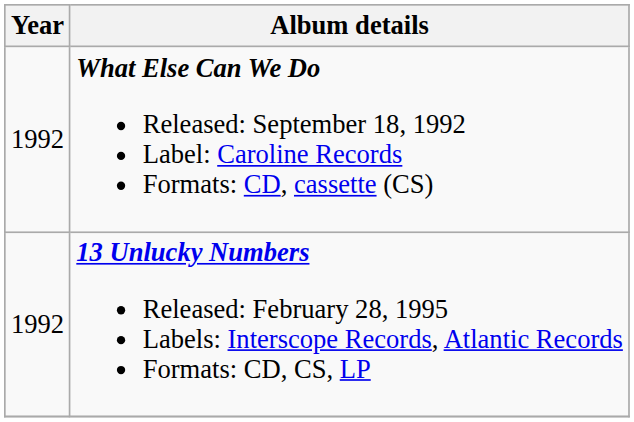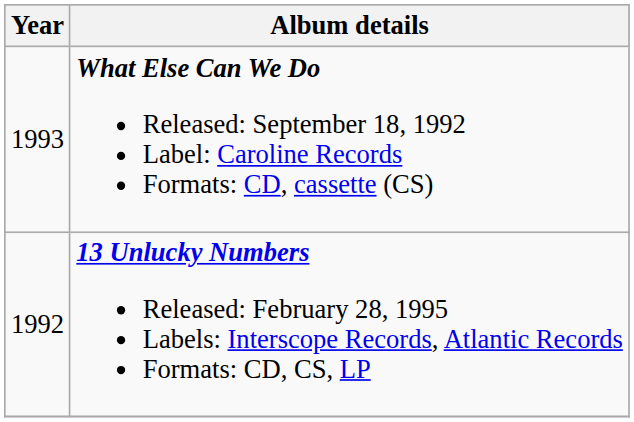row 2 | Year: 1992 -> 1993
